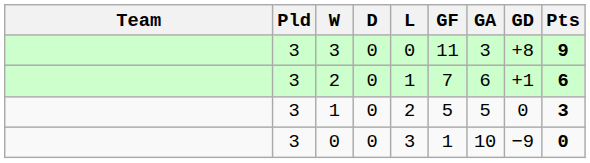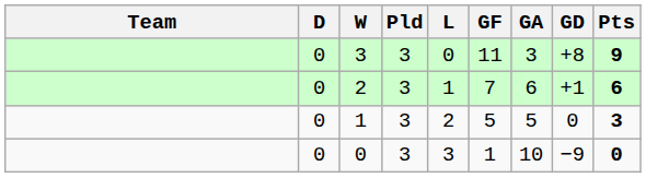columns swapped: Pld <-> D
